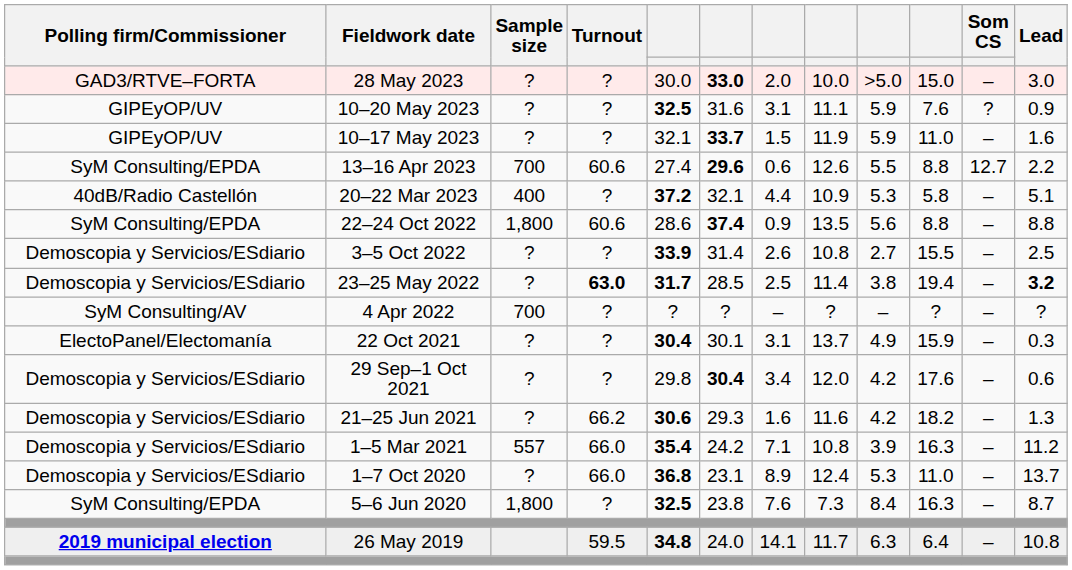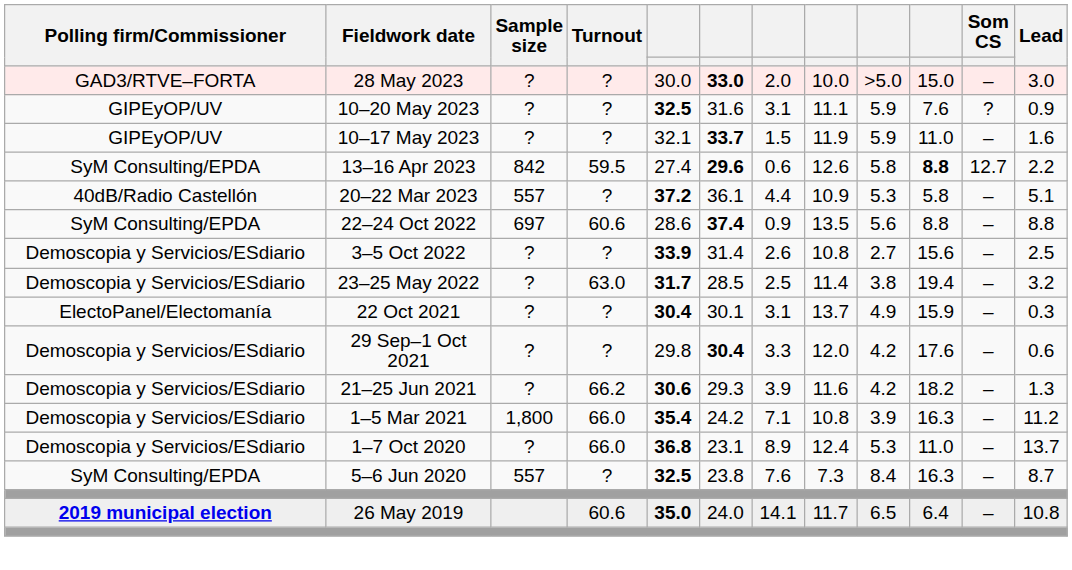13–16 Apr 2023 | Sample size: 700 -> 842
13–16 Apr 2023 | Turnout: 60.6 -> 59.5
13–16 Apr 2023 | column 9: 5.5 -> 5.8
13–16 Apr 2023 | column 10: normal -> bold
20–22 Mar 2023 | Sample size: 400 -> 557
20–22 Mar 2023 | column 6: 32.1 -> 36.1
22–24 Oct 2022 | Sample size: 1,800 -> 697
3–5 Oct 2022 | column 10: 15.5 -> 15.6
23–25 May 2022 | Turnout: bold -> normal
23–25 May 2022 | Lead: bold -> normal
- row: SyM Consulting/AV | 4 Apr 2022 | 700 | ? | ? | ? | – | ? | – | ? | – | ?
29 Sep–1 Oct 2021 | column 7: 3.4 -> 3.3
21–25 Jun 2021 | column 7: 1.6 -> 3.9
1–5 Mar 2021 | Sample size: 557 -> 1,800
5–6 Jun 2020 | Sample size: 1,800 -> 557
26 May 2019 | Turnout: 59.5 -> 60.6
26 May 2019 | column 5: 34.8 -> 35.0
26 May 2019 | column 9: 6.3 -> 6.5
